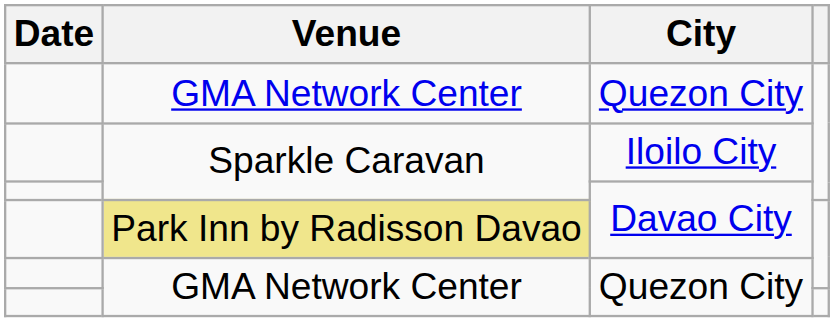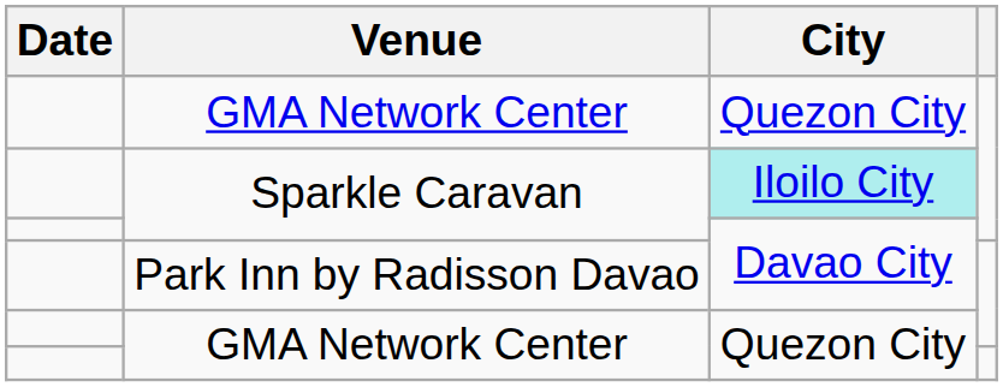Sparkle Caravan / Iloilo City | City: no background -> paleturquoise background
Park Inn by Radisson Davao | Venue: khaki background -> no background
